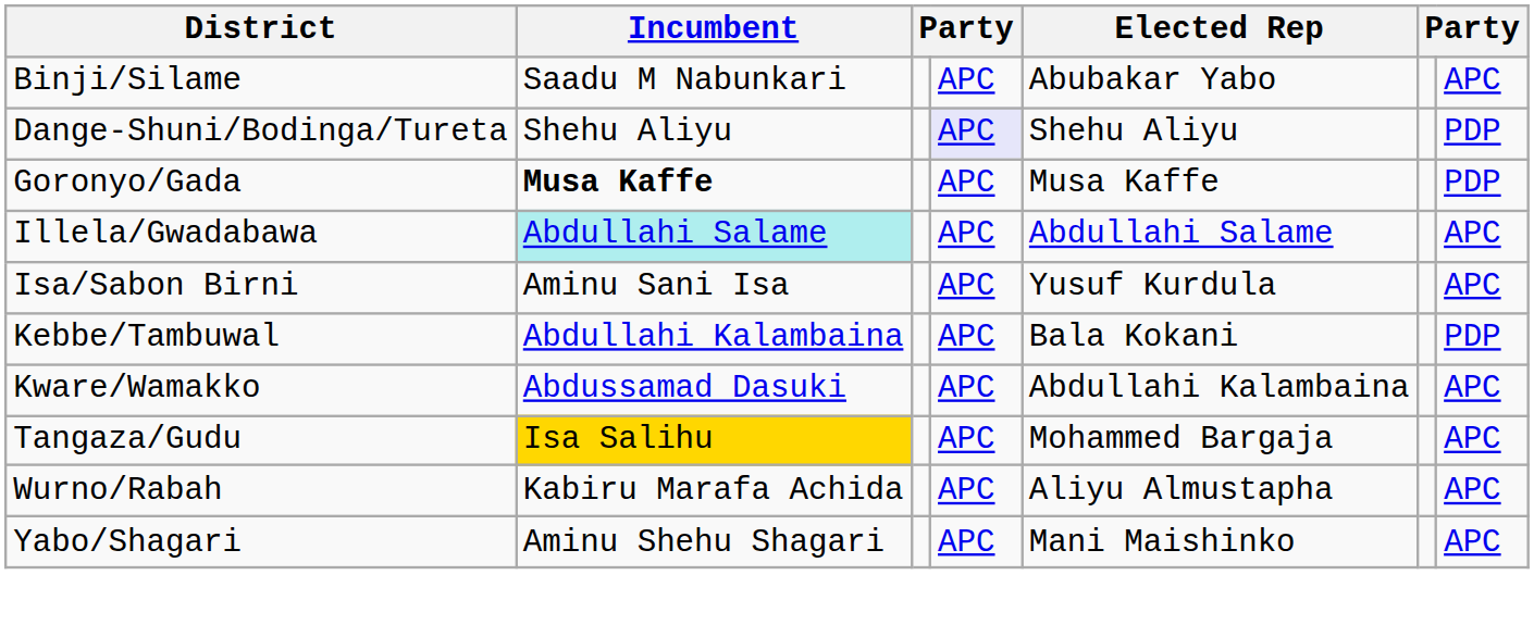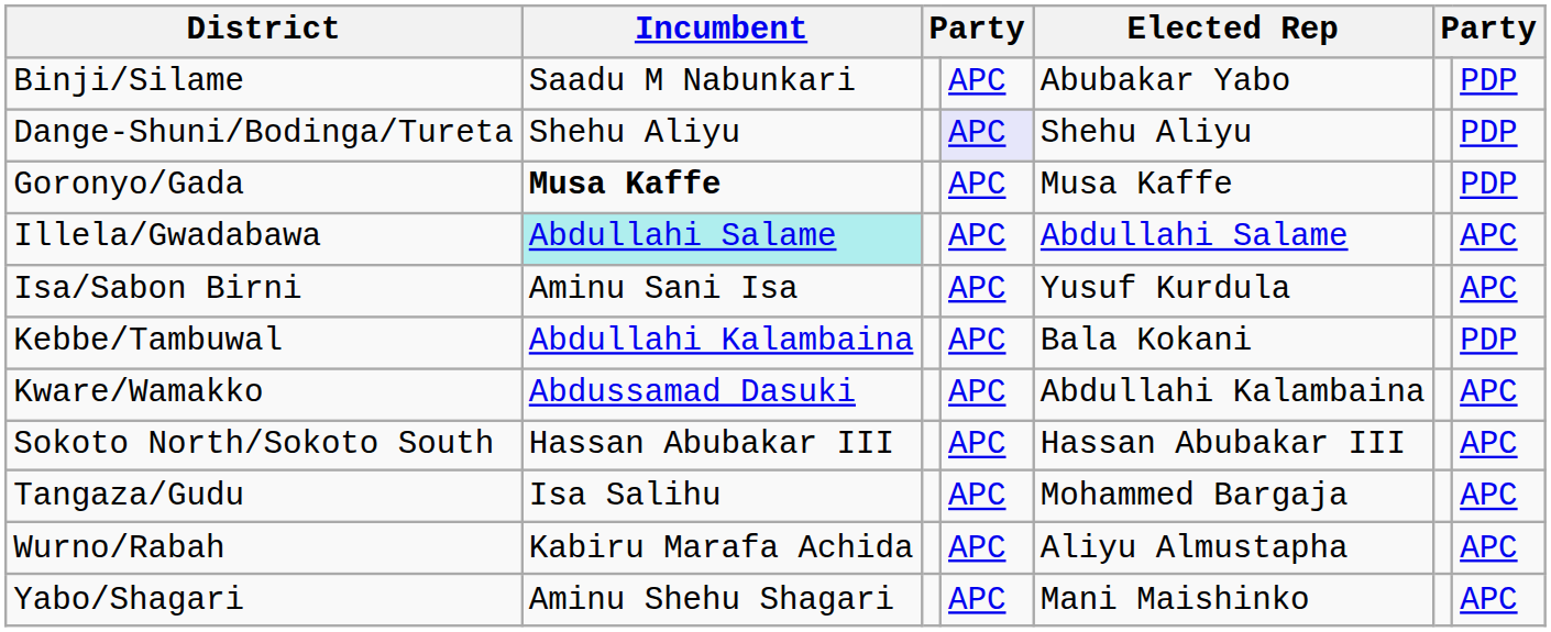Binji/Silame | column 7: APC -> PDP
+ row: Sokoto North/Sokoto South | Hassan Abubakar III | APC | Hassan Abubakar III | APC
Tangaza/Gudu | Incumbent: gold background -> no background
